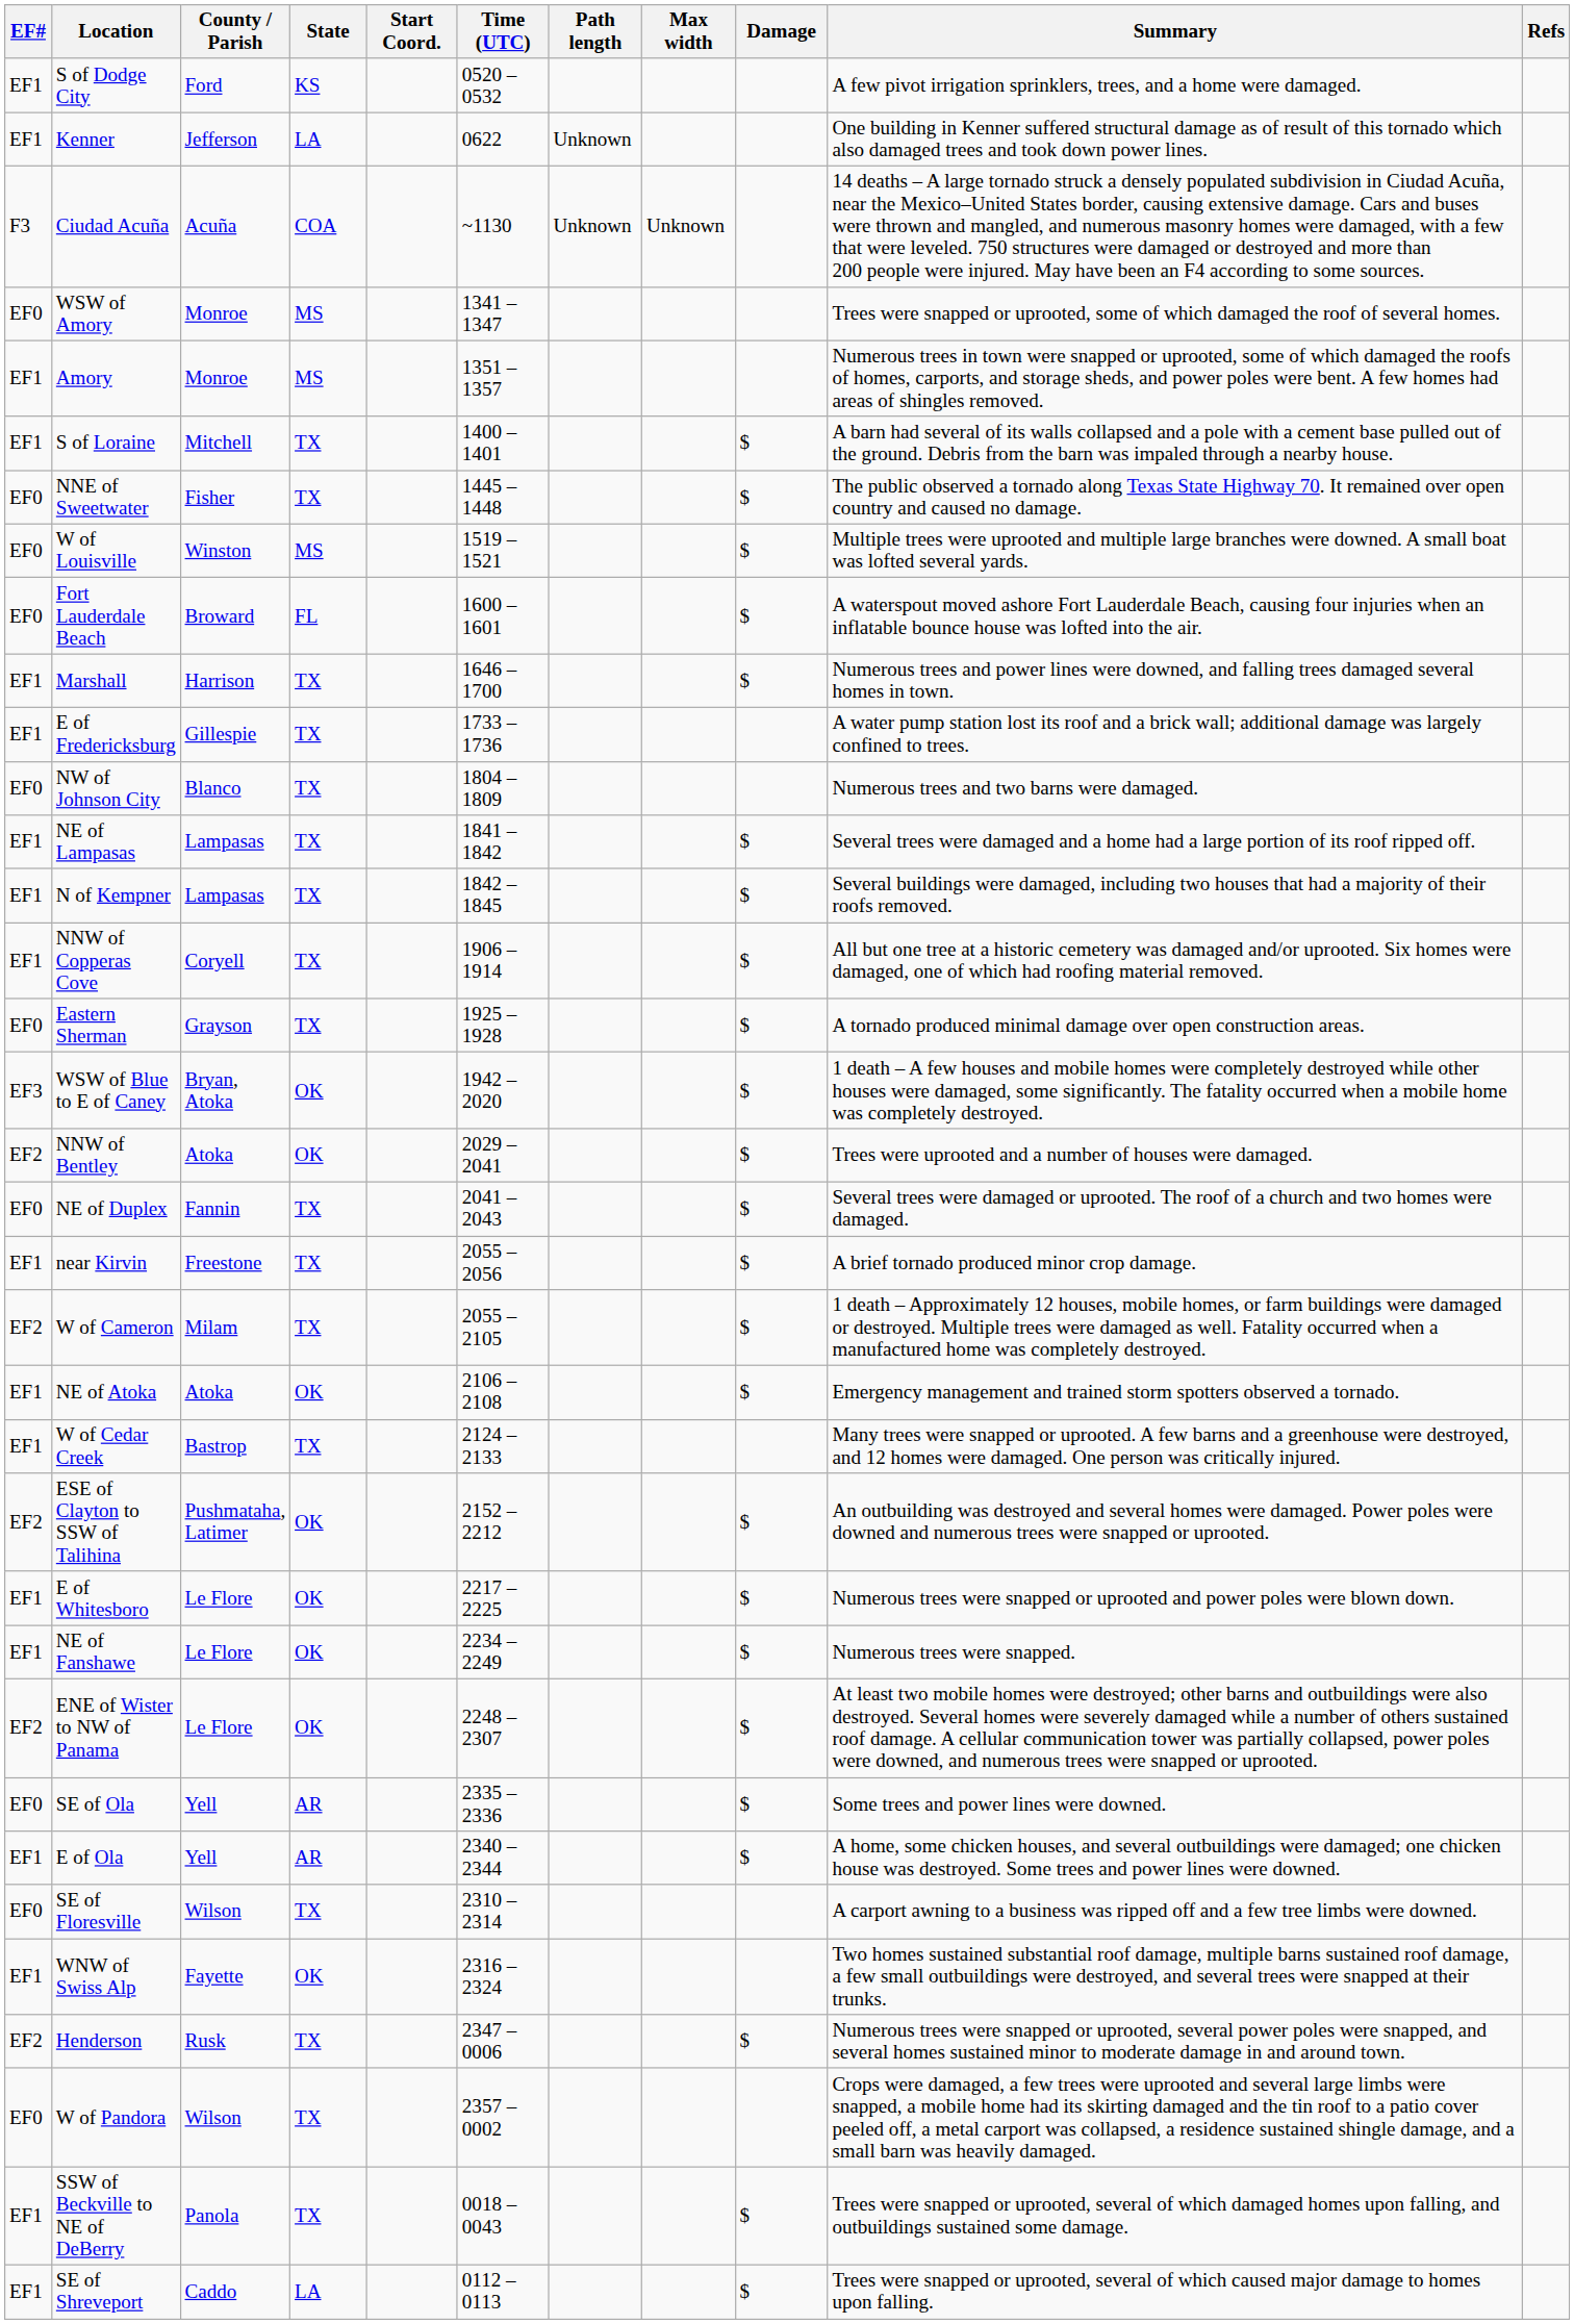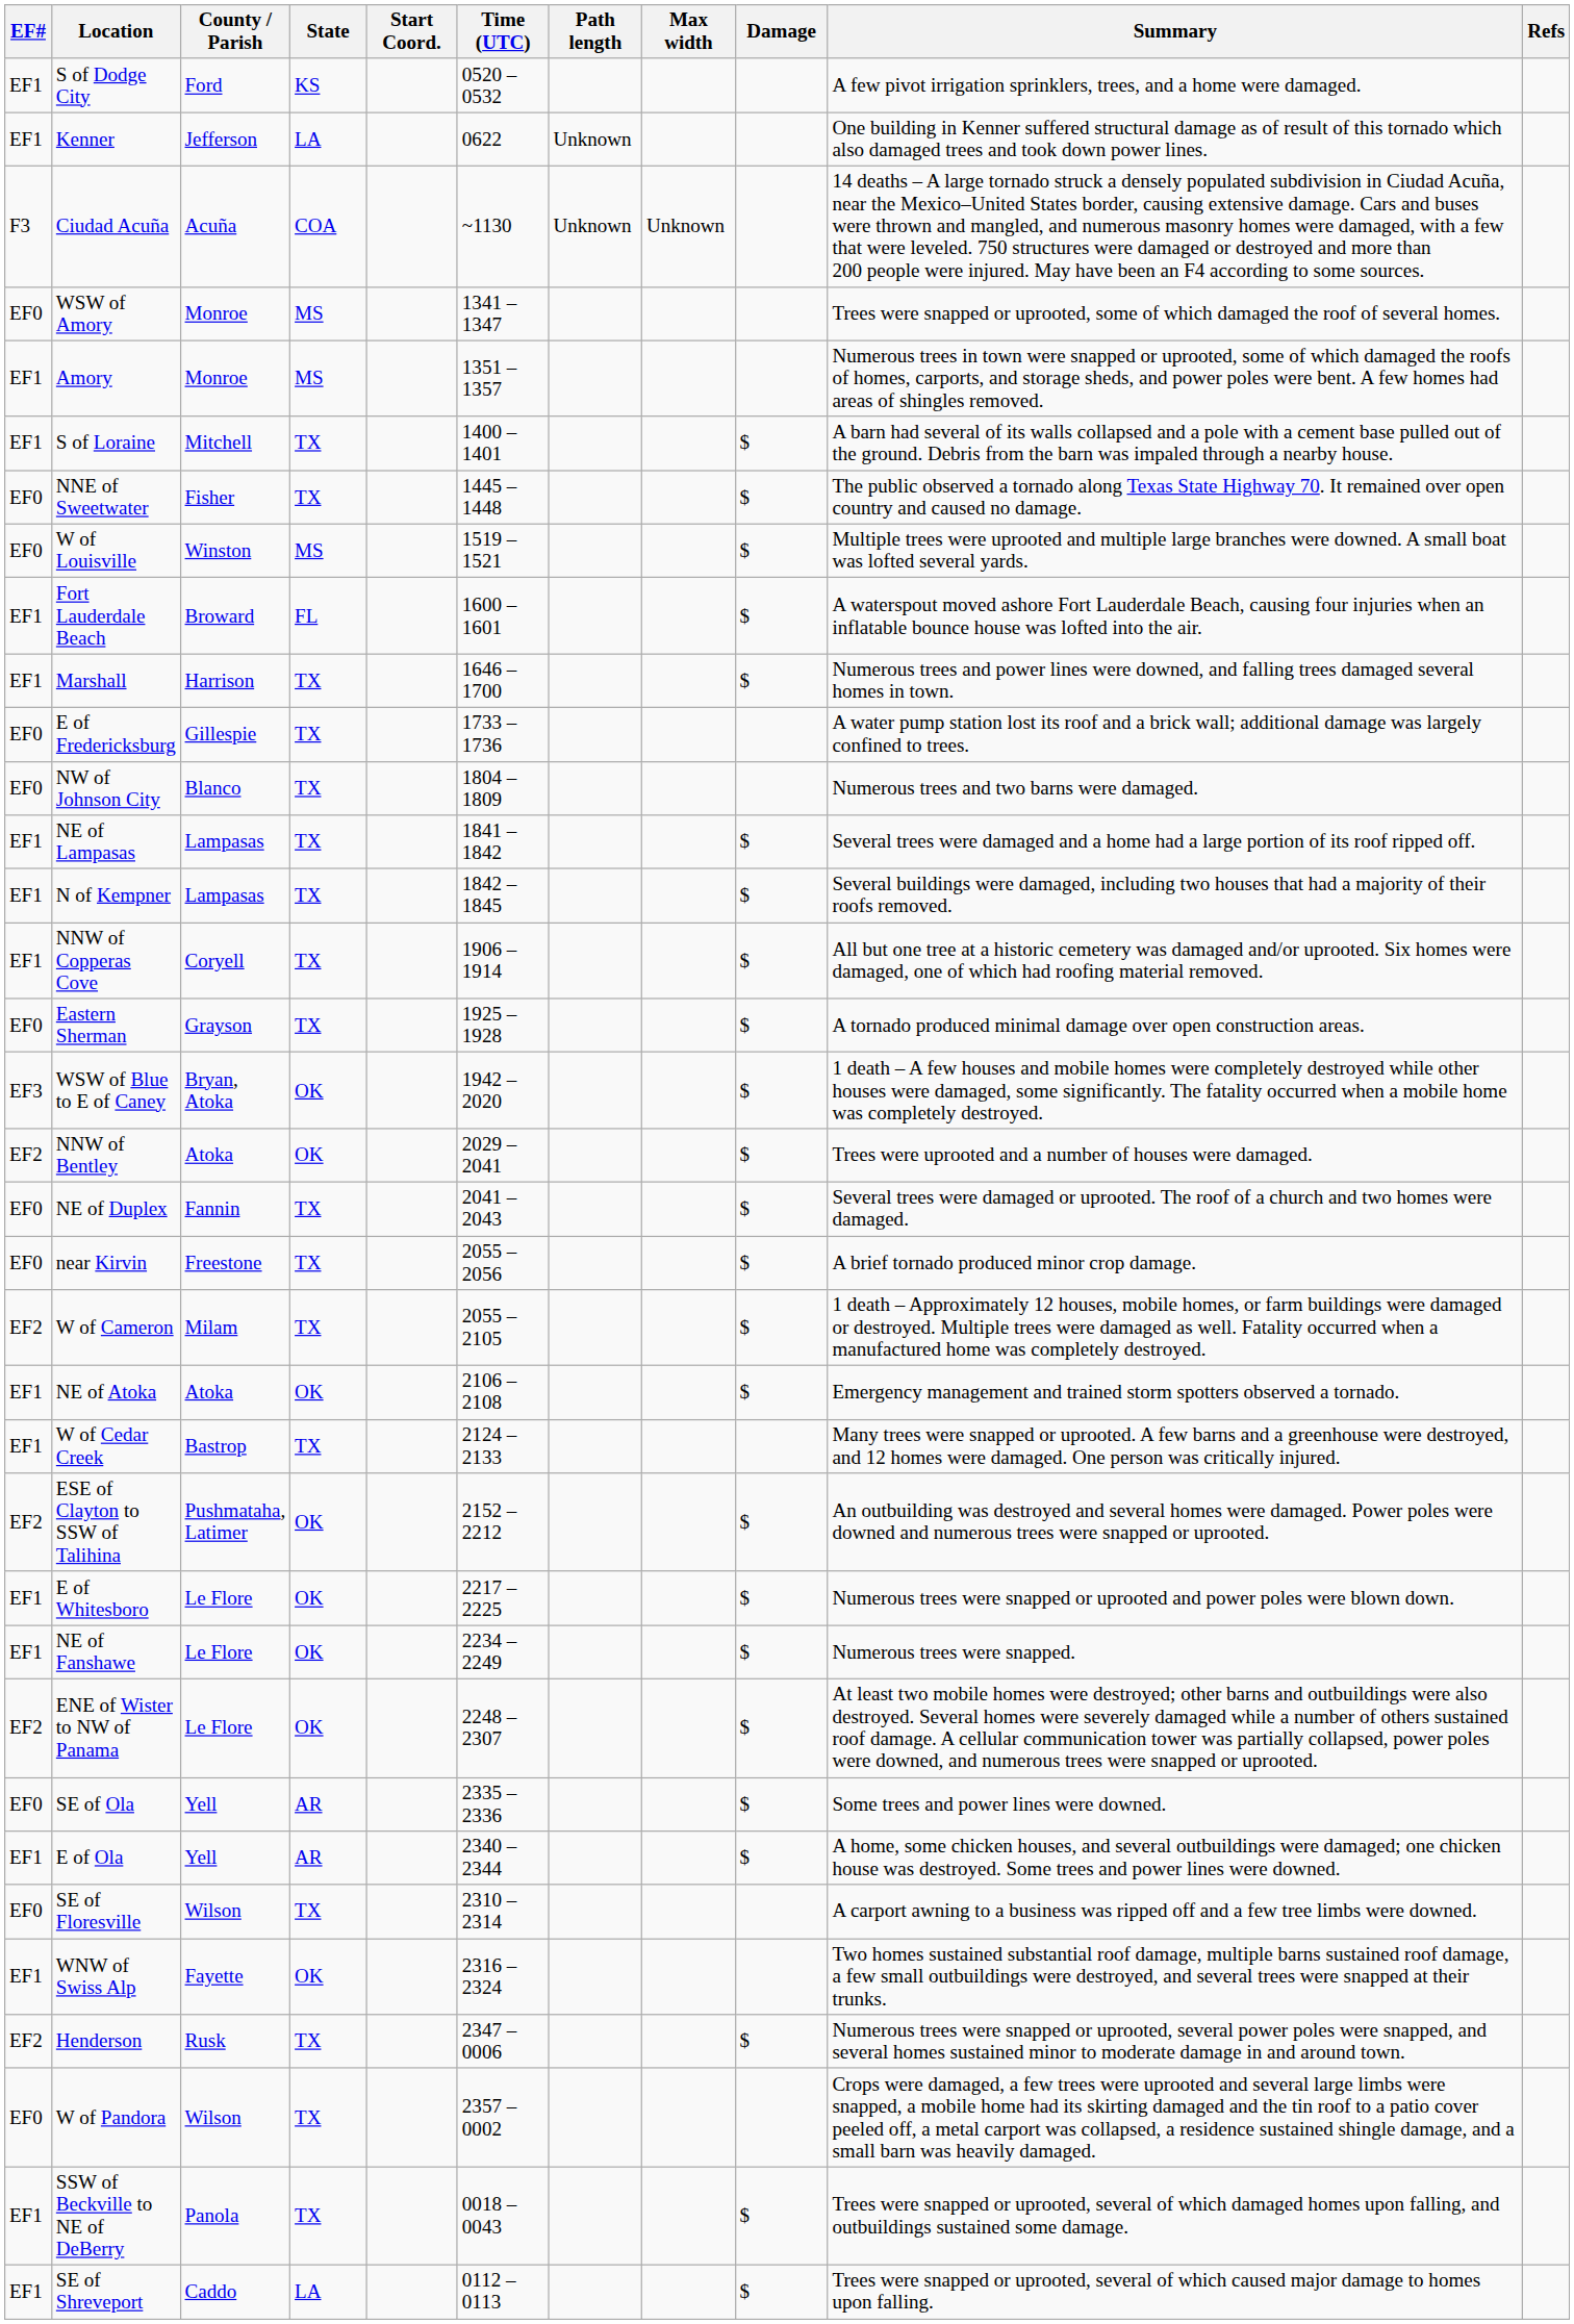Fort Lauderdale Beach | EF#: EF0 -> EF1
E of Fredericksburg | EF#: EF1 -> EF0
near Kirvin | EF#: EF1 -> EF0
